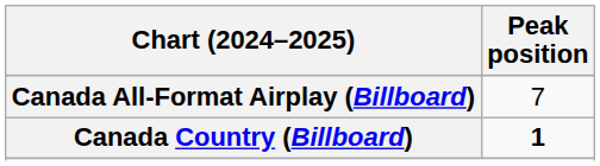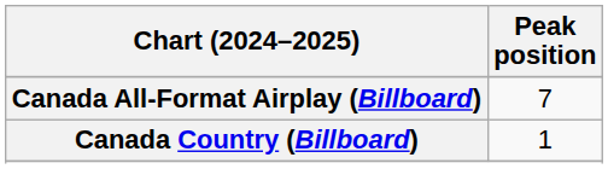Canada Country (Billboard) | Peak position: bold -> normal
